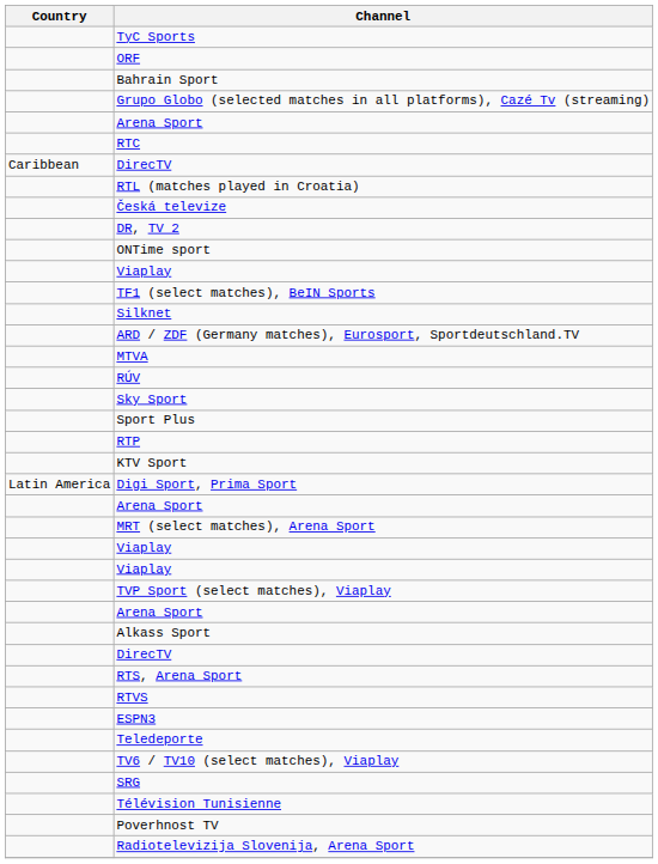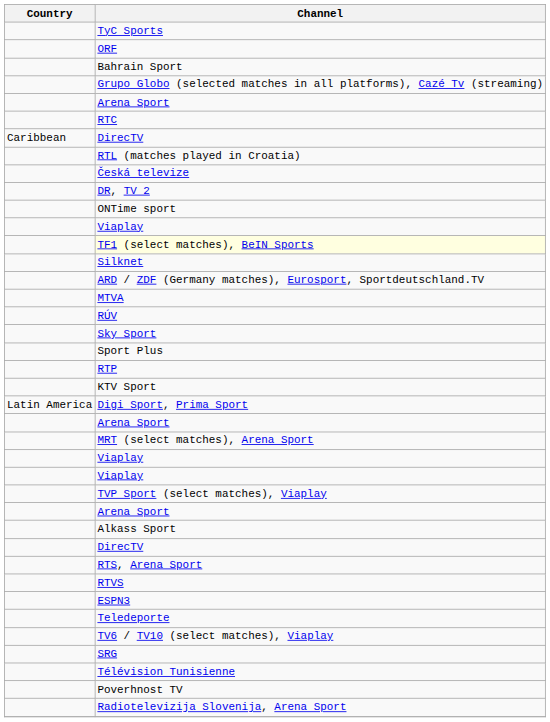row 14 | Channel: no background -> lightyellow background
